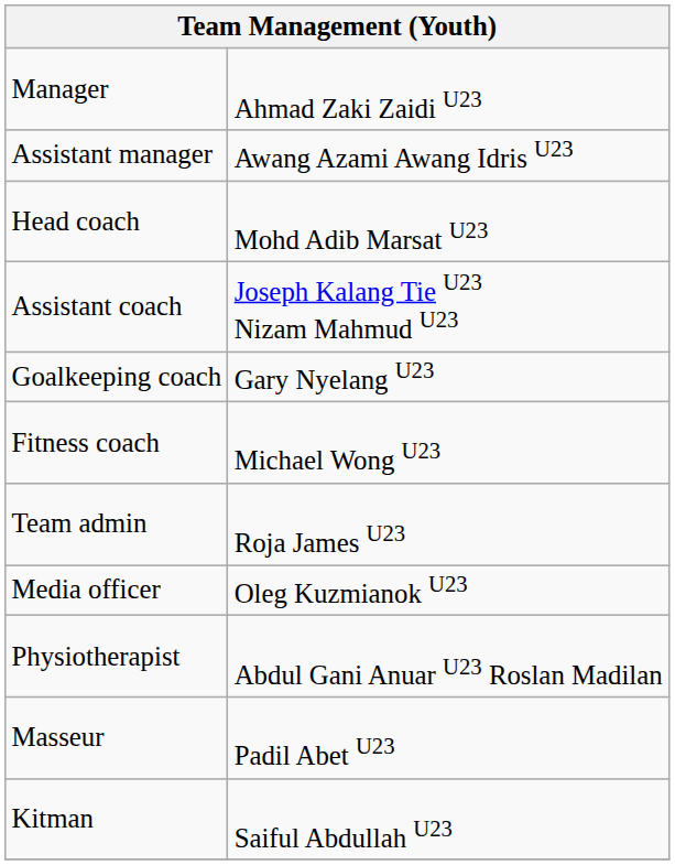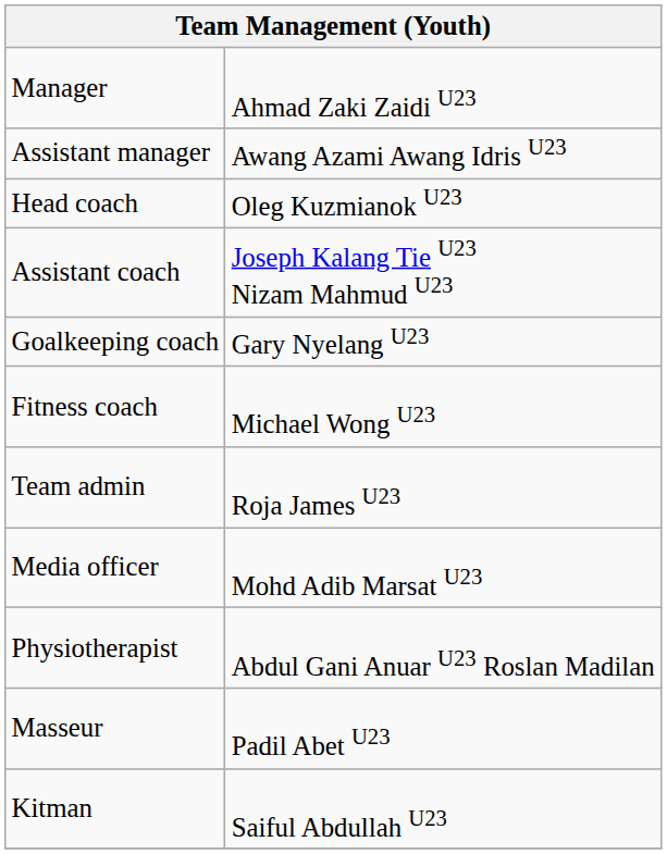Head coach | column 2: Mohd Adib Marsat U23 -> Oleg Kuzmianok U23
Media officer | column 2: Oleg Kuzmianok U23 -> Mohd Adib Marsat U23
